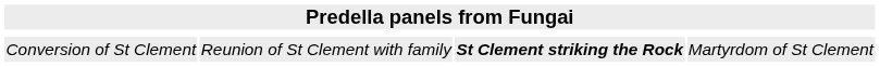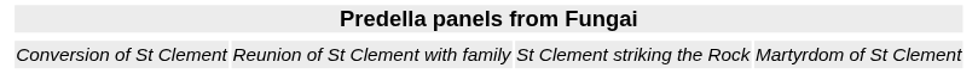Conversion of St Clement | column 3: bold -> normal
